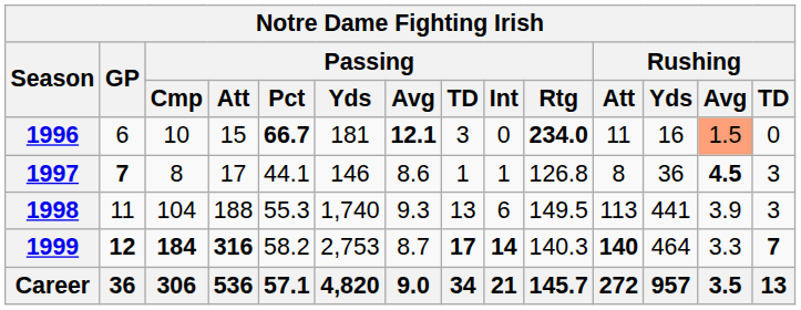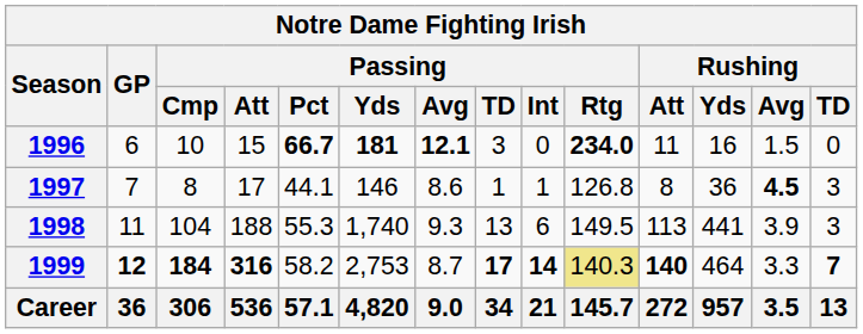1996 | Passing / Yds: normal -> bold
1996 | Rushing / Avg: lightsalmon background -> no background
1997 | GP: bold -> normal
1999 | Passing / Rtg: no background -> khaki background
